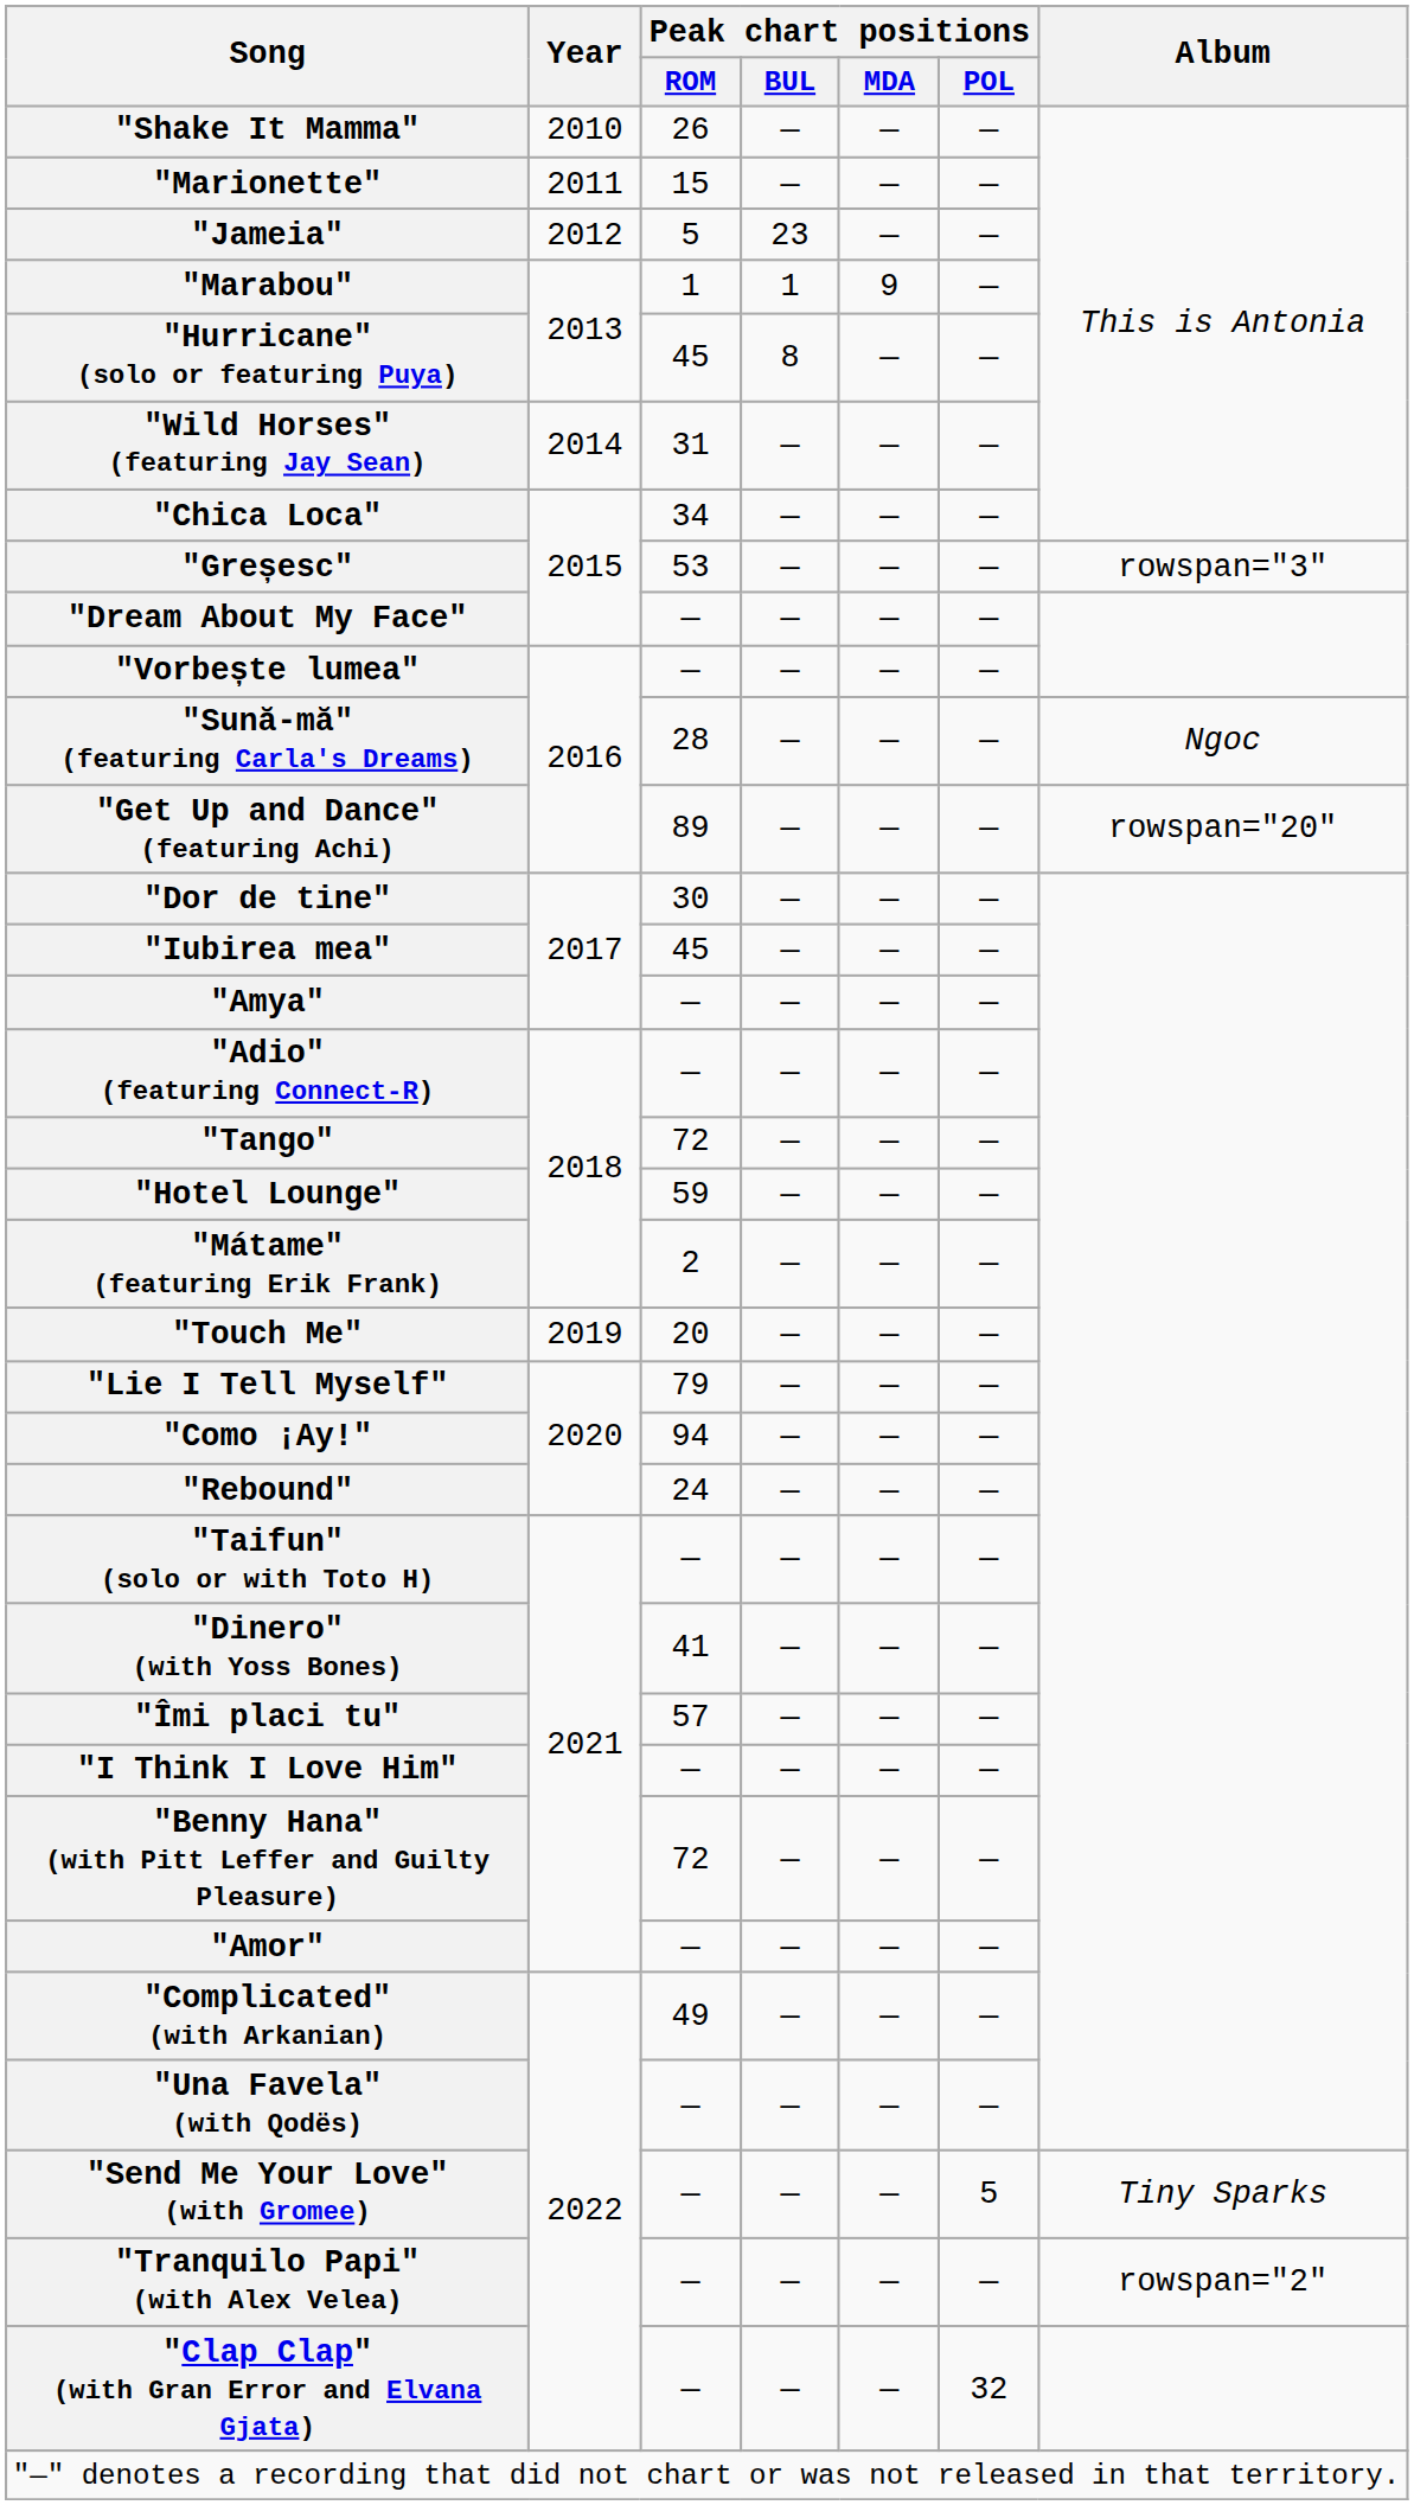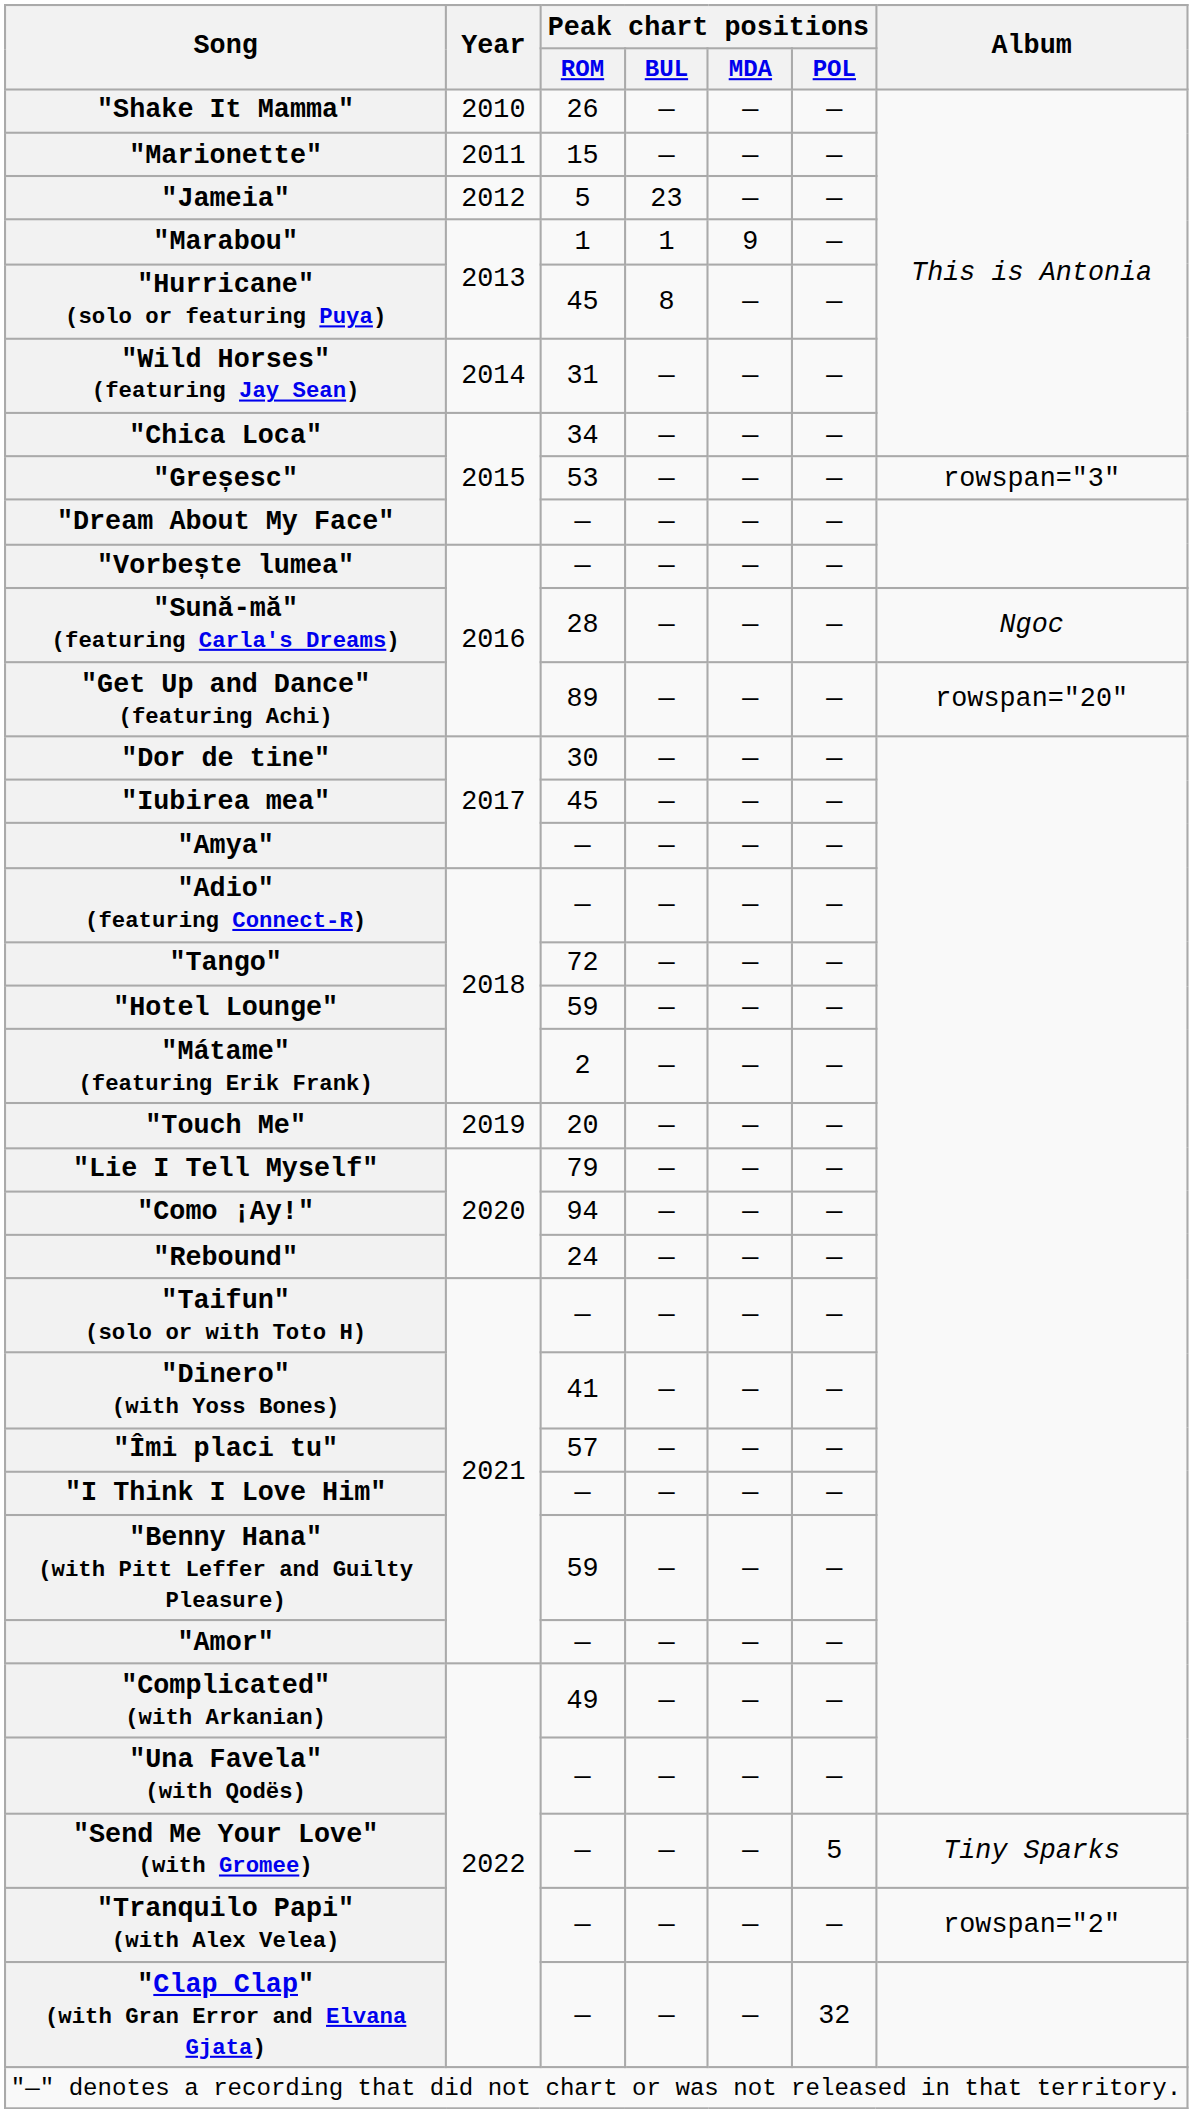"Benny Hana" (with Pitt Leffer and Guilty Pleasure) | Peak chart positions / ROM: 72 -> 59
